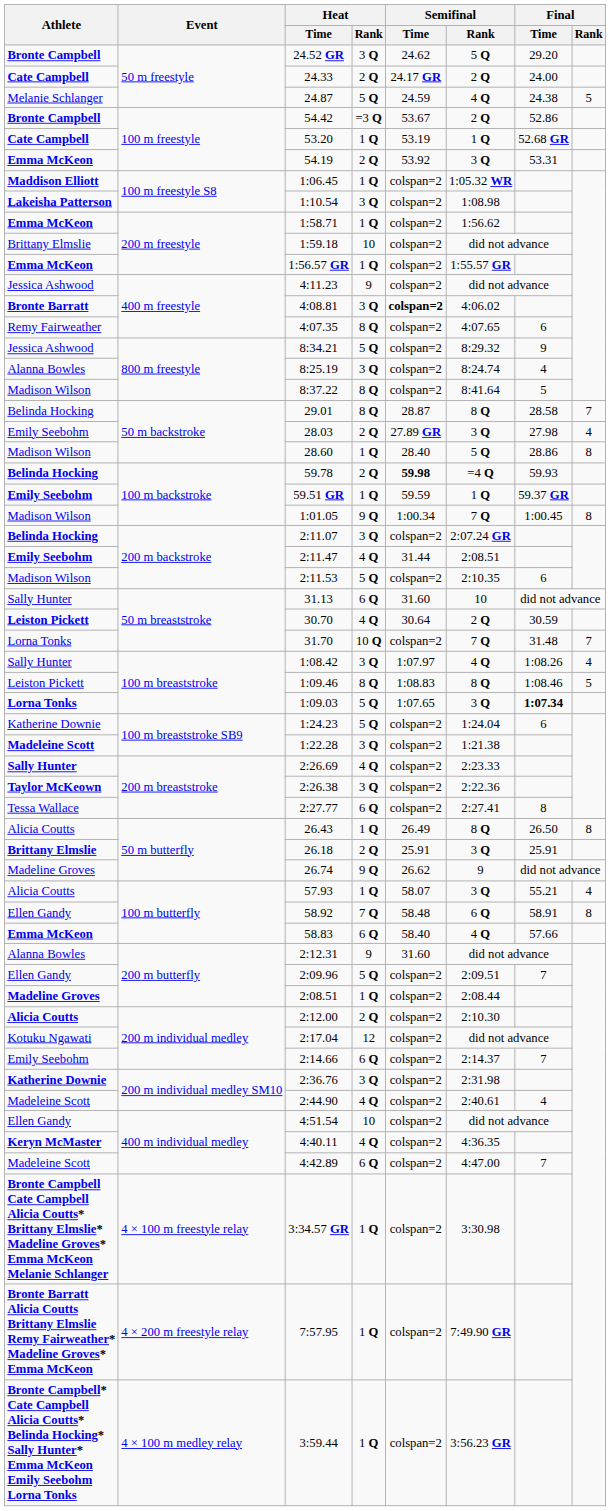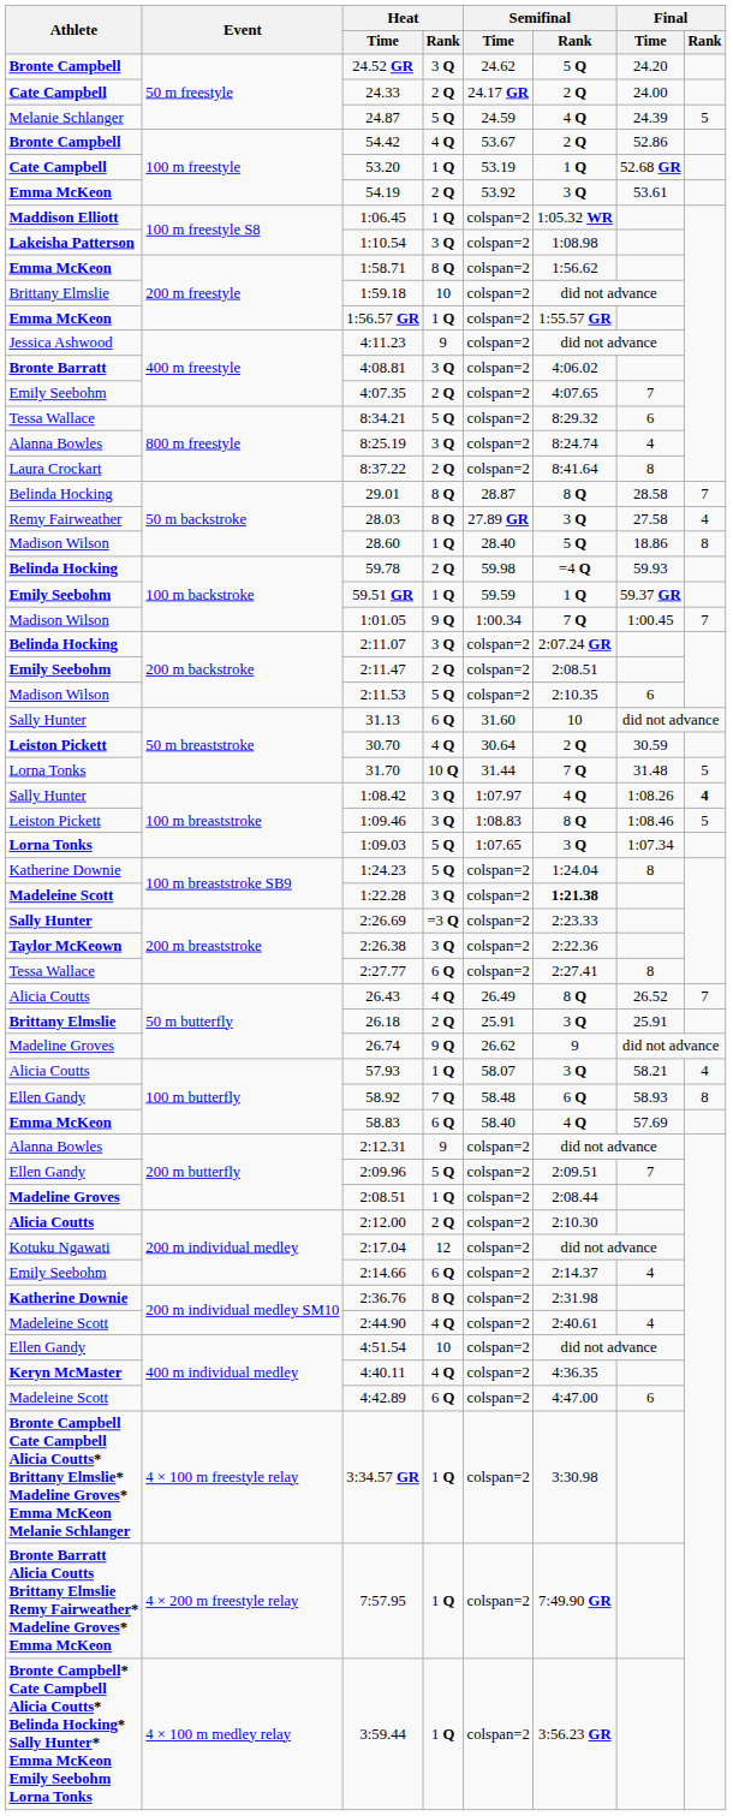24.52 GR | Final / Time: 29.20 -> 24.20
24.87 | Final / Time: 24.38 -> 24.39
54.42 | Heat / Rank: =3 Q -> 4 Q
54.19 | Final / Time: 53.31 -> 53.61
1:58.71 | Heat / Rank: 1 Q -> 8 Q
4:08.81 | Semifinal / Time: bold -> normal
4:07.35 | Athlete: Remy Fairweather -> Emily Seebohm
4:07.35 | Heat / Rank: 8 Q -> 2 Q
4:07.35 | Final / Time: 6 -> 7
8:34.21 | Athlete: Jessica Ashwood -> Tessa Wallace
8:34.21 | Final / Time: 9 -> 6
8:37.22 | Athlete: Madison Wilson -> Laura Crockart
8:37.22 | Heat / Rank: 8 Q -> 2 Q
8:37.22 | Final / Time: 5 -> 8
28.03 | Athlete: Emily Seebohm -> Remy Fairweather
28.03 | Heat / Rank: 2 Q -> 8 Q
28.03 | Final / Time: 27.98 -> 27.58
28.60 | Final / Time: 28.86 -> 18.86
59.78 | Semifinal / Time: bold -> normal
1:01.05 | Final / Rank: 8 -> 7
2:11.47 | Heat / Rank: 4 Q -> 2 Q
2:11.47 | Semifinal / Time: 31.44 -> colspan=2
31.70 | Semifinal / Time: colspan=2 -> 31.44
31.70 | Final / Rank: 7 -> 5
1:08.42 | Final / Rank: normal -> bold
1:09.46 | Heat / Rank: 8 Q -> 3 Q
1:09.03 | Final / Time: bold -> normal
1:24.23 | Final / Time: 6 -> 8
1:22.28 | Semifinal / Rank: normal -> bold
2:26.69 | Heat / Rank: 4 Q -> =3 Q
26.43 | Heat / Rank: 1 Q -> 4 Q
26.43 | Final / Time: 26.50 -> 26.52
26.43 | Final / Rank: 8 -> 7
57.93 | Final / Time: 55.21 -> 58.21
58.92 | Final / Time: 58.91 -> 58.93
58.83 | Final / Time: 57.66 -> 57.69
2:12.31 | Semifinal / Time: 31.60 -> colspan=2
2:14.66 | Final / Time: 7 -> 4
2:36.76 | Heat / Rank: 3 Q -> 8 Q
4:42.89 | Final / Time: 7 -> 6
